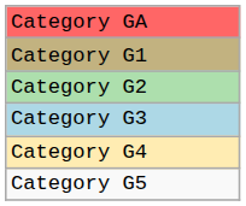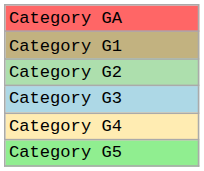row 6 | column 1: no background -> lightgreen background
